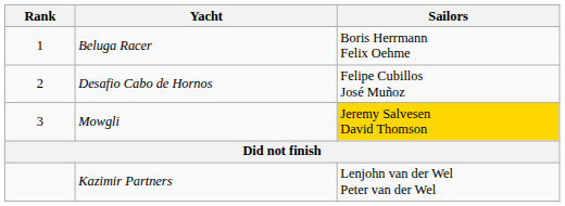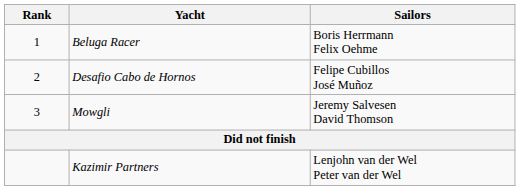Mowgli | Sailors: gold background -> no background
